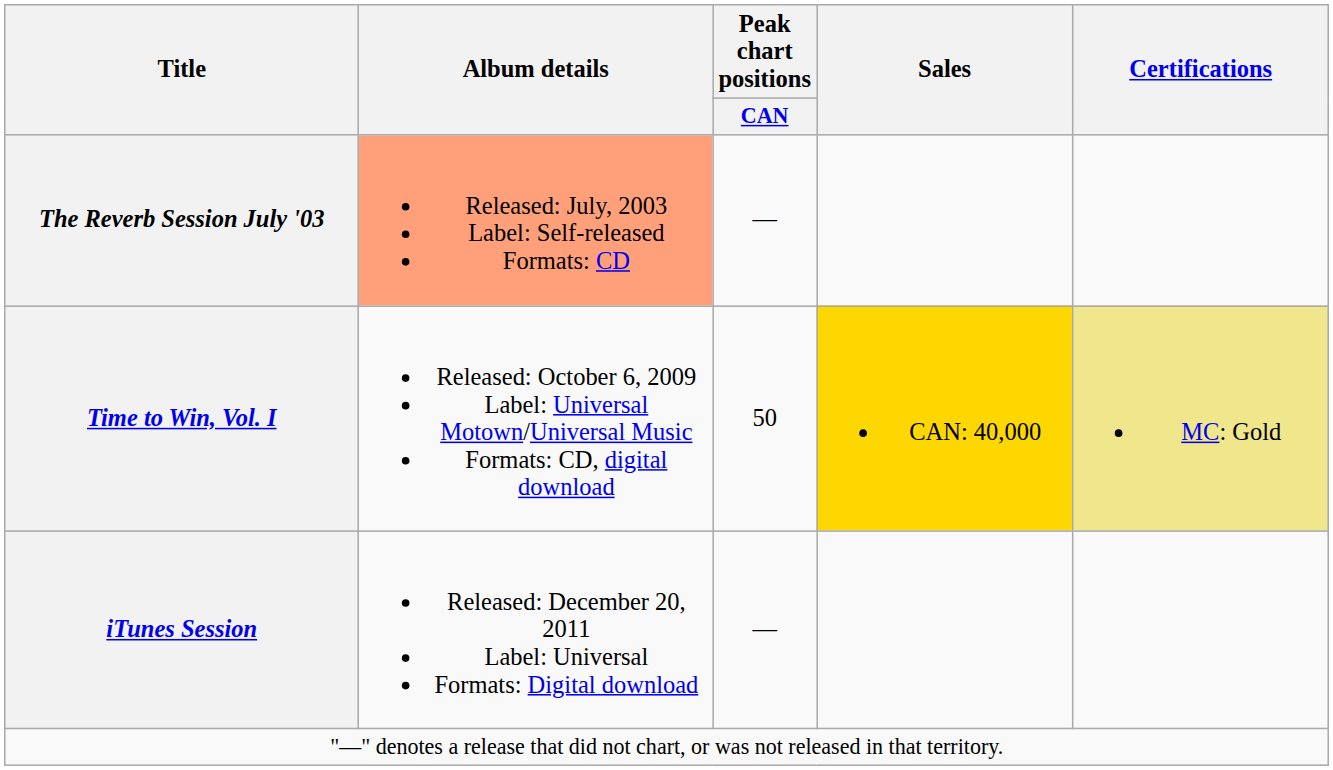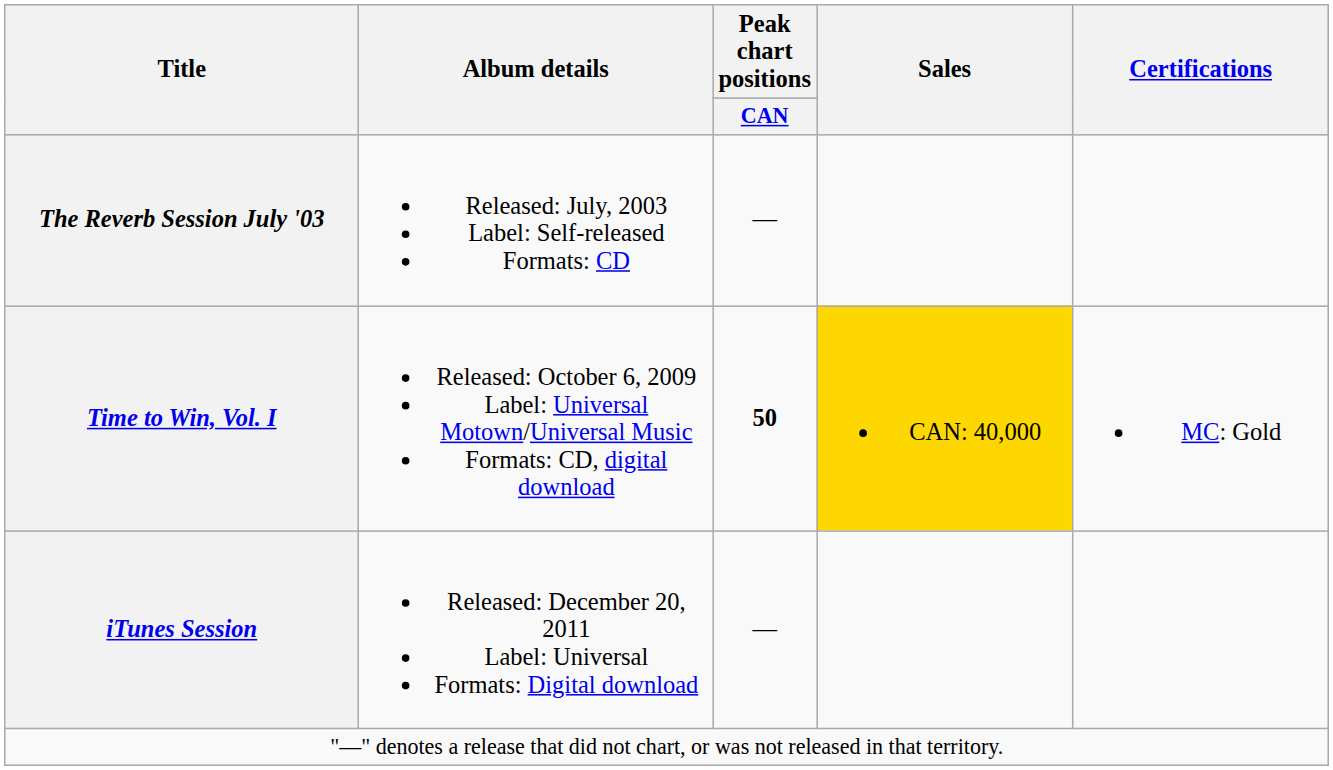The Reverb Session July '03 | Album details: lightsalmon background -> no background
Time to Win, Vol. I | Peak chart positions / CAN: normal -> bold
Time to Win, Vol. I | Certifications: khaki background -> no background
